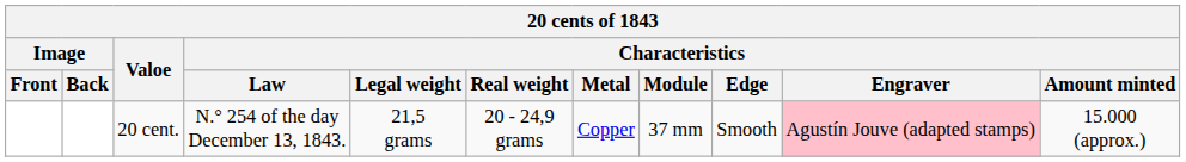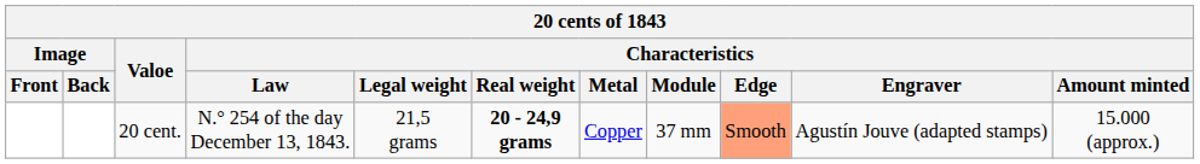20 cent. | Characteristics / Real weight: normal -> bold
20 cent. | Characteristics / Edge: no background -> lightsalmon background
20 cent. | Characteristics / Engraver: pink background -> no background
